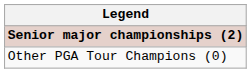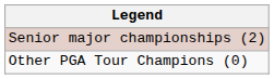row 2 | column 1: bold -> normal
